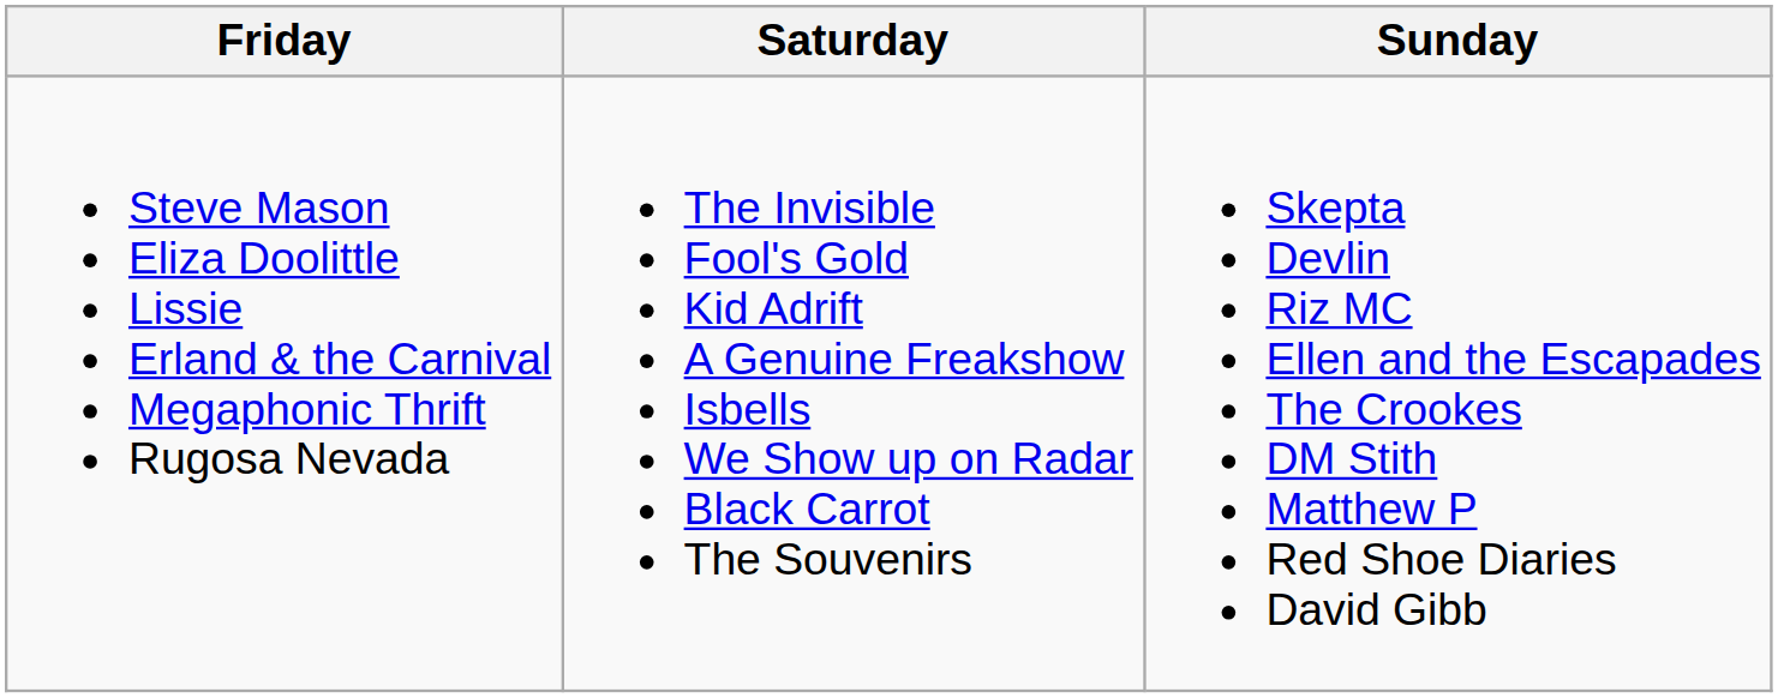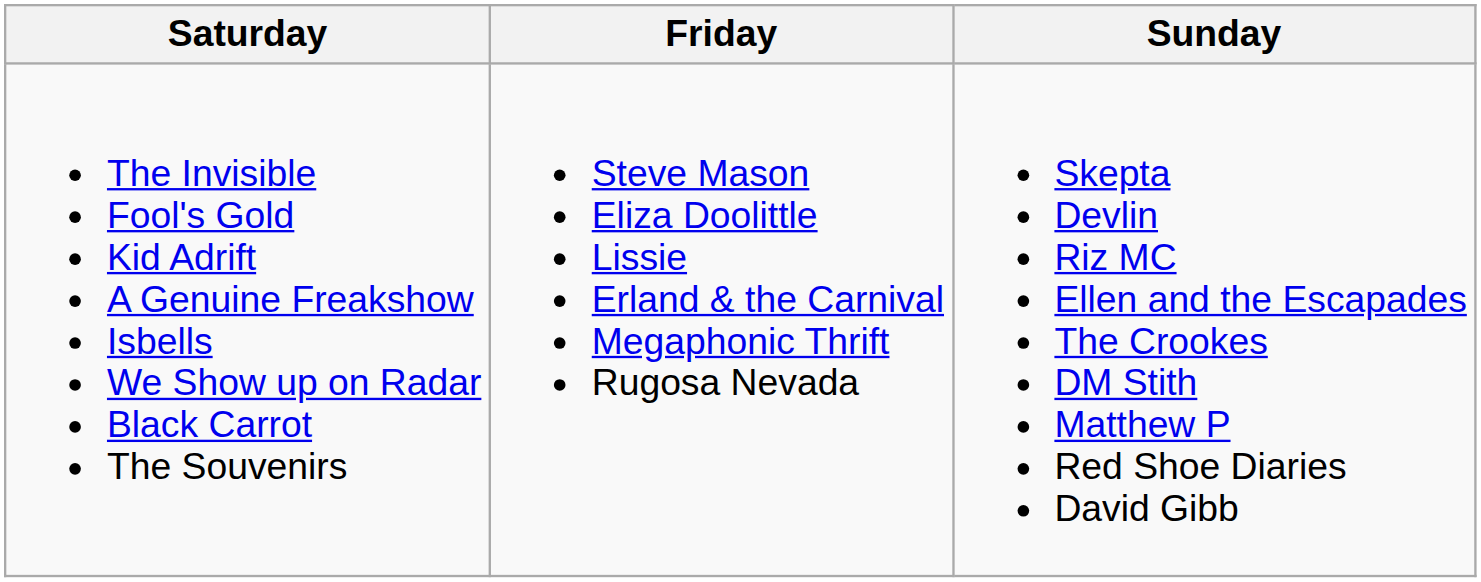columns swapped: Friday <-> Saturday
